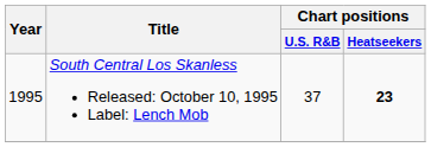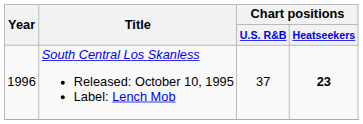row 3 | Year: 1995 -> 1996
